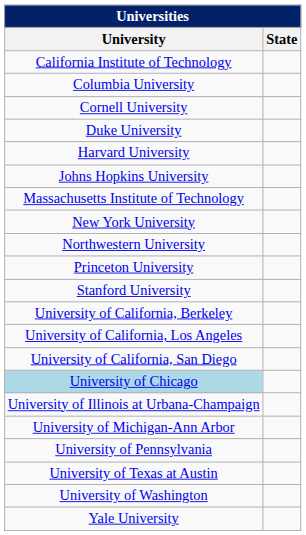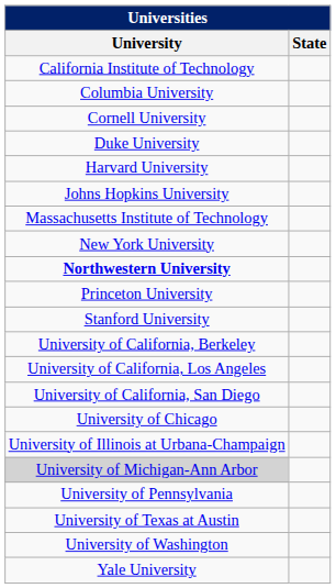Northwestern University | University: normal -> bold
University of Chicago | University: lightblue background -> no background
University of Michigan-Ann Arbor | University: no background -> lightgrey background
